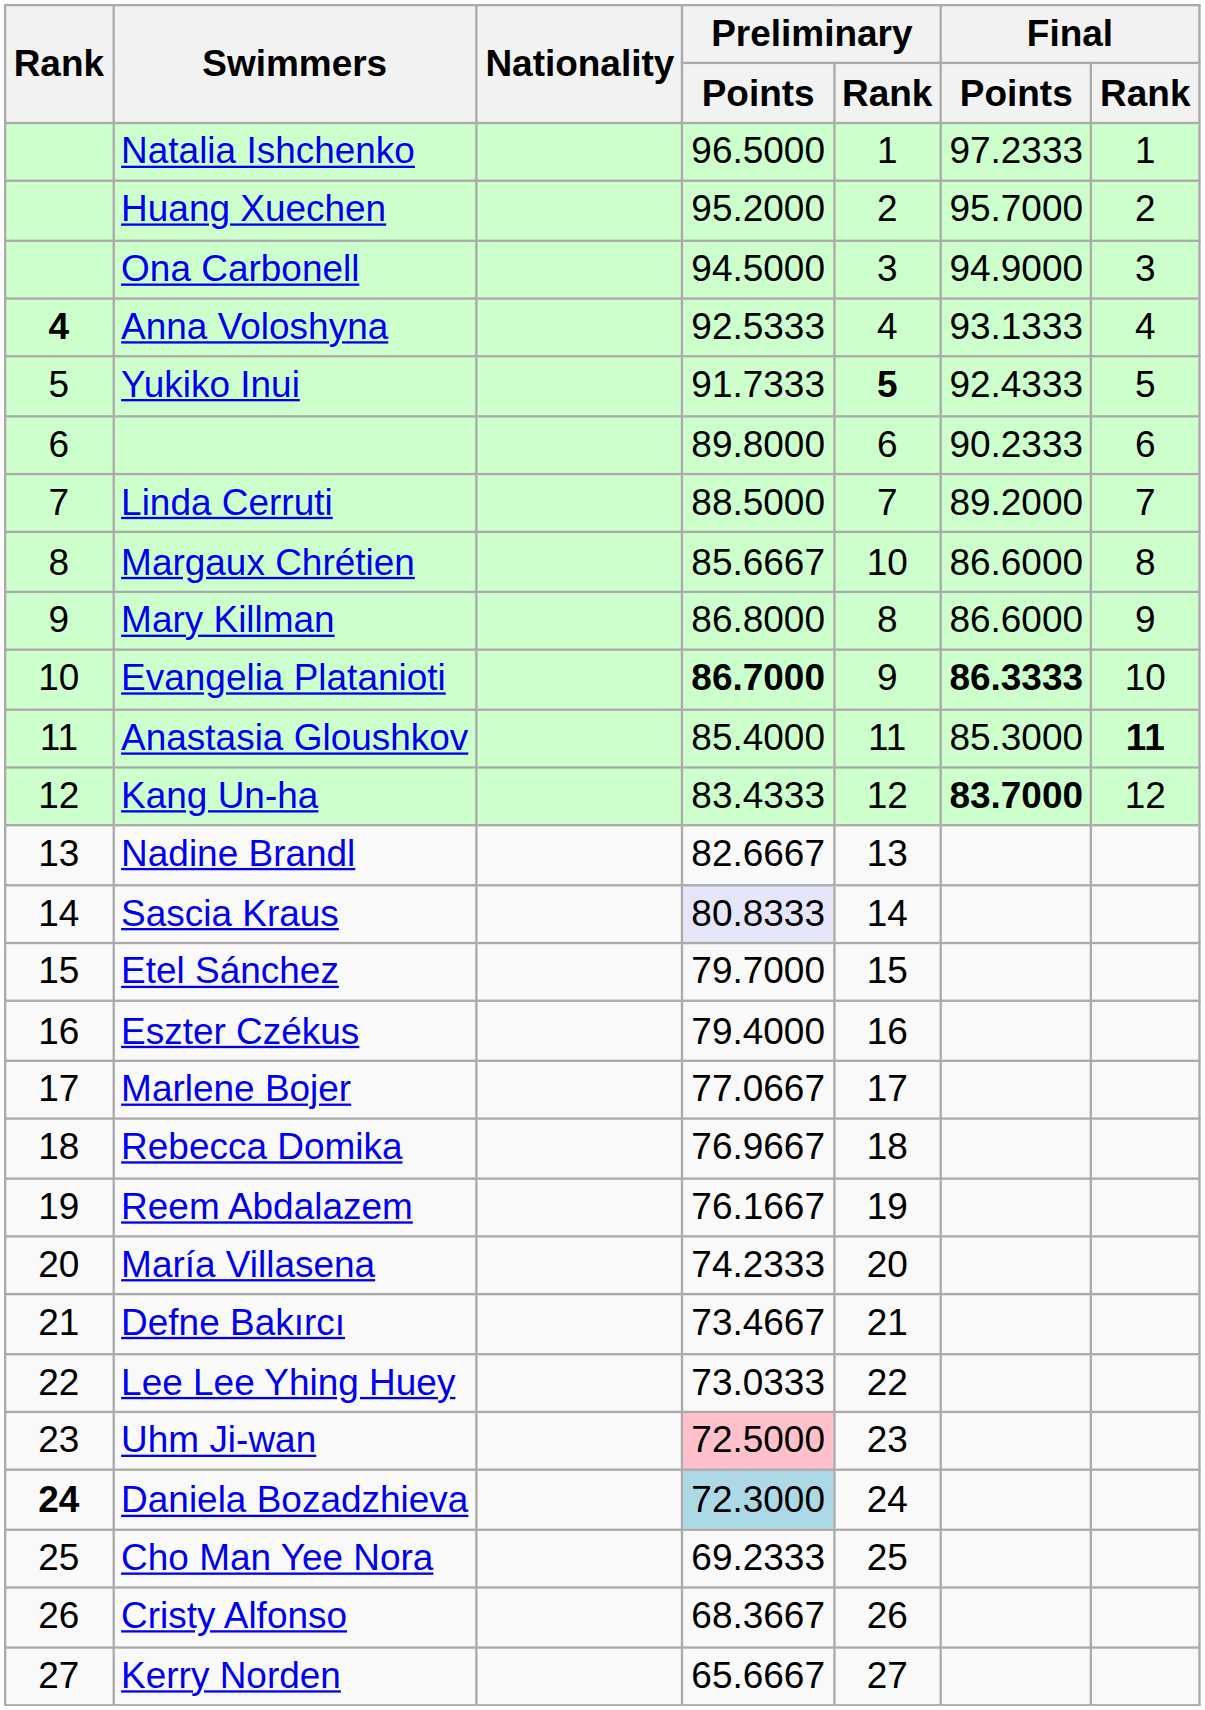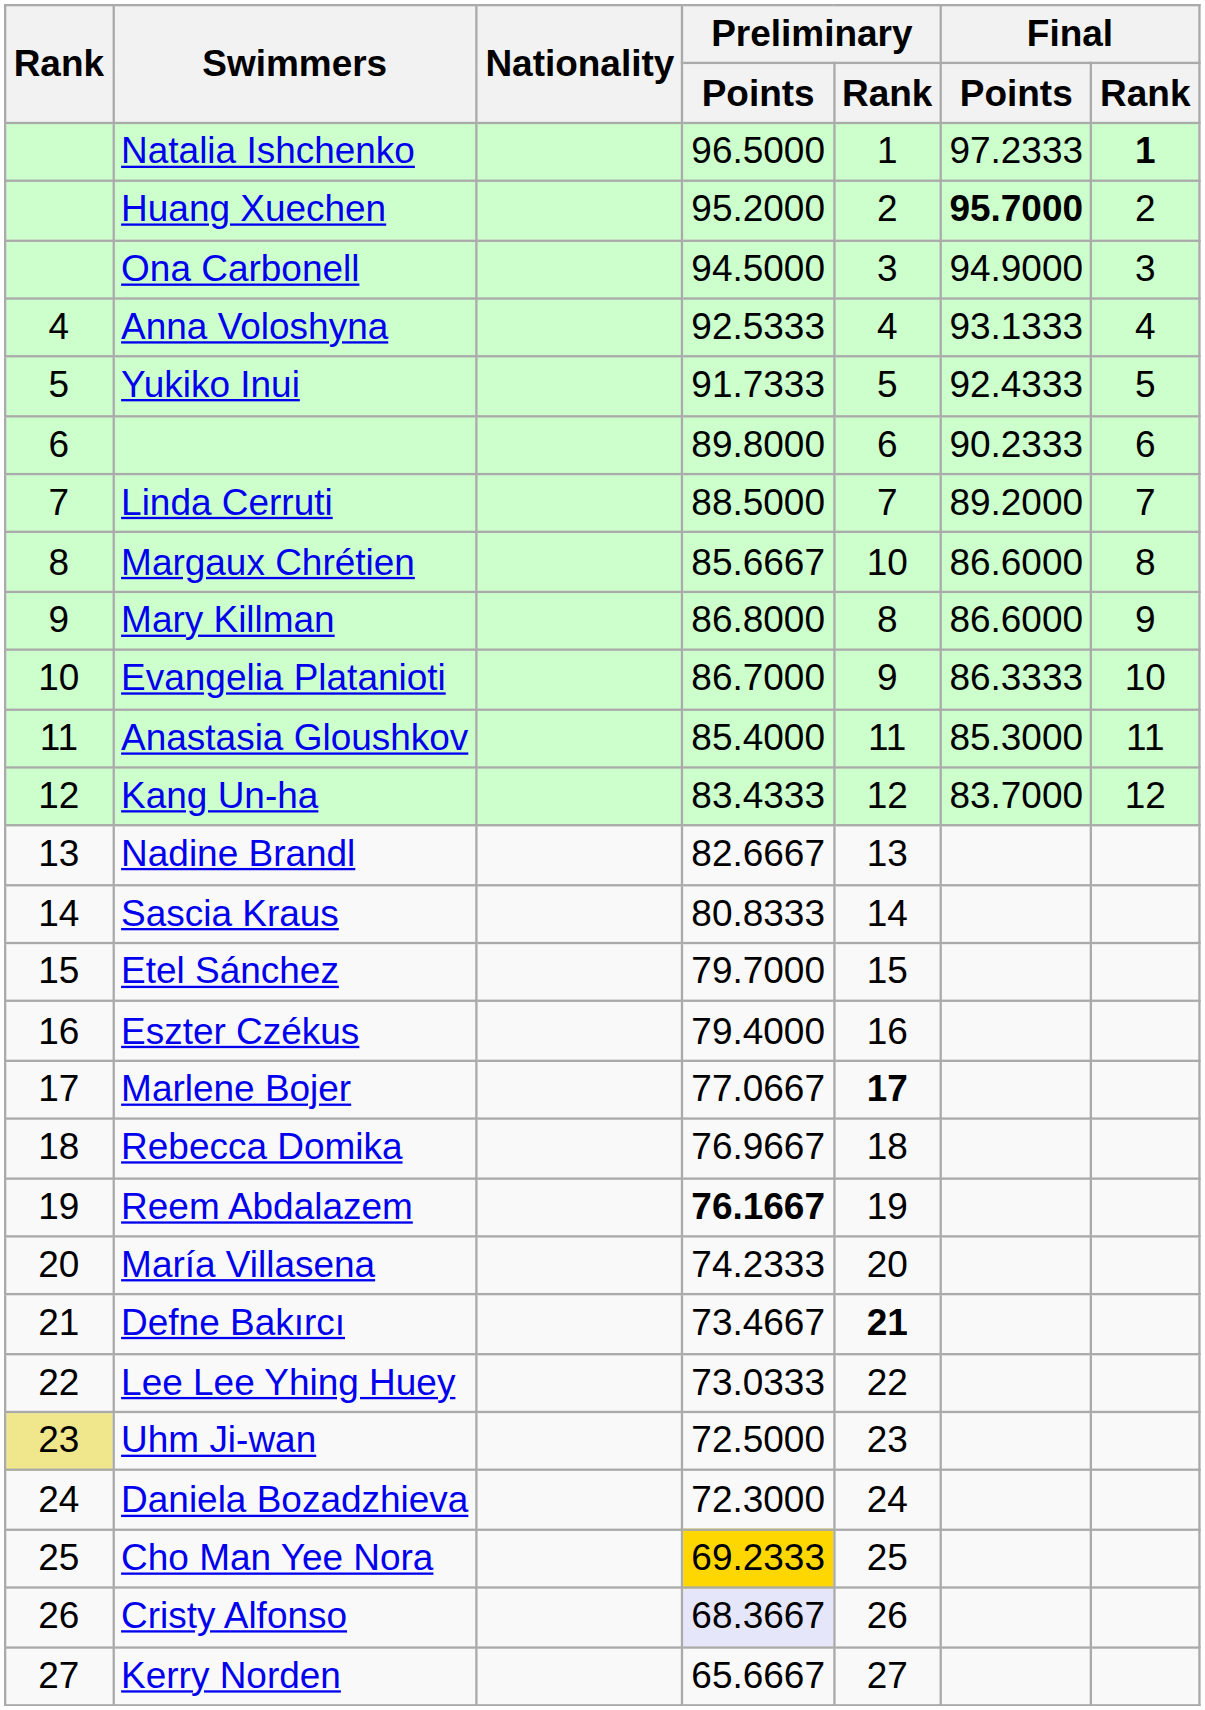Natalia Ishchenko | Final / Rank: normal -> bold
Huang Xuechen | Final / Points: normal -> bold
Anna Voloshyna | Rank: bold -> normal
Yukiko Inui | Preliminary / Rank: bold -> normal
Evangelia Platanioti | Preliminary / Points: bold -> normal
Evangelia Platanioti | Final / Points: bold -> normal
Anastasia Gloushkov | Final / Rank: bold -> normal
Kang Un-ha | Final / Points: bold -> normal
Sascia Kraus | Preliminary / Points: lavender background -> no background
Marlene Bojer | Preliminary / Rank: normal -> bold
Reem Abdalazem | Preliminary / Points: normal -> bold
Defne Bakırcı | Preliminary / Rank: normal -> bold
Uhm Ji-wan | Rank: no background -> khaki background
Uhm Ji-wan | Preliminary / Points: pink background -> no background
Daniela Bozadzhieva | Rank: bold -> normal
Daniela Bozadzhieva | Preliminary / Points: lightblue background -> no background
Cho Man Yee Nora | Preliminary / Points: no background -> gold background
Cristy Alfonso | Preliminary / Points: no background -> lavender background
